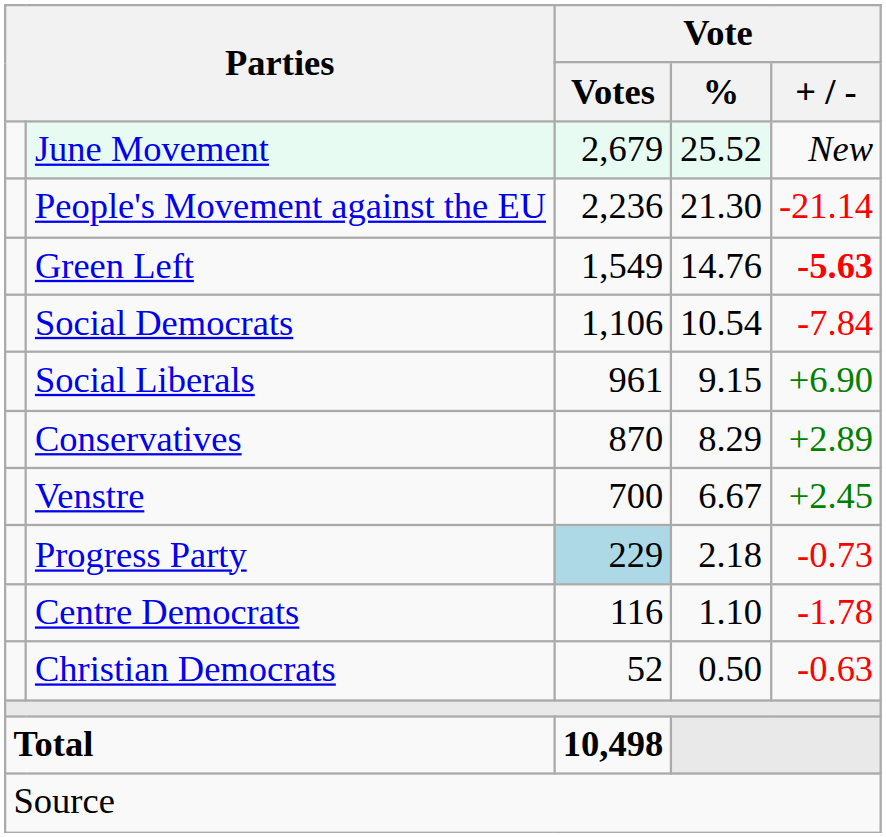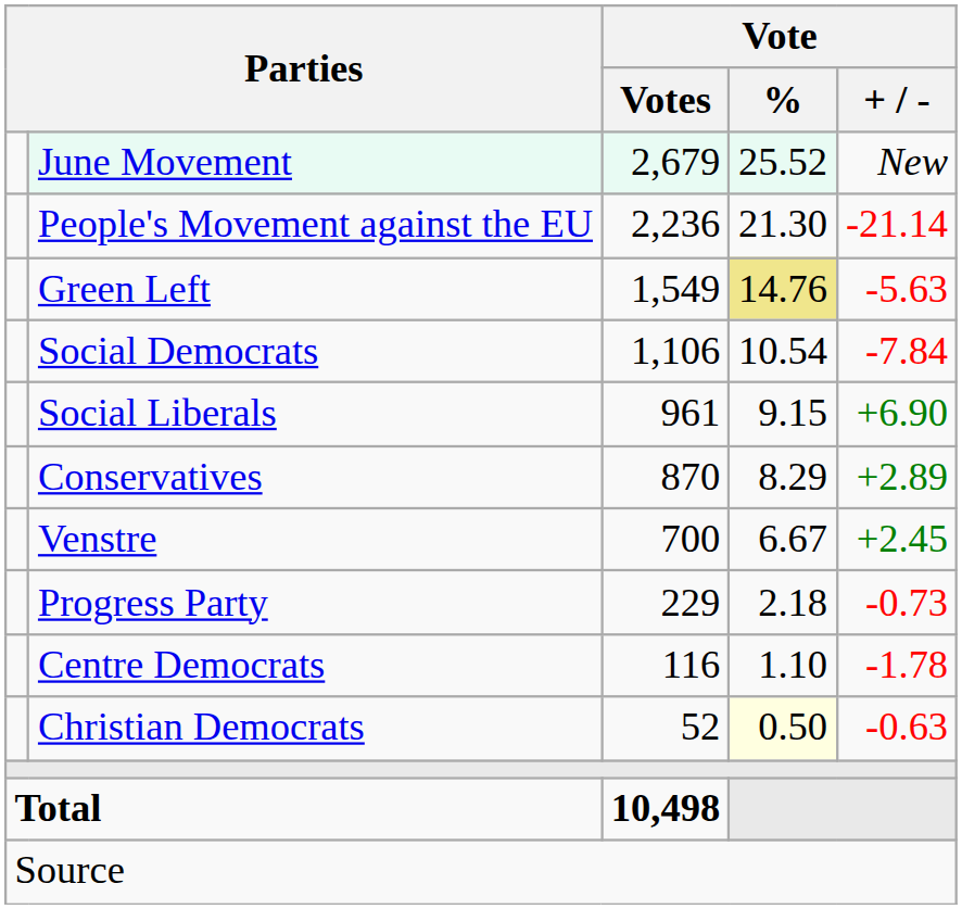Green Left | Vote / %: no background -> khaki background
Green Left | Vote / + / -: bold -> normal
Progress Party | Vote / Votes: lightblue background -> no background
Christian Democrats | Vote / %: no background -> lightyellow background
